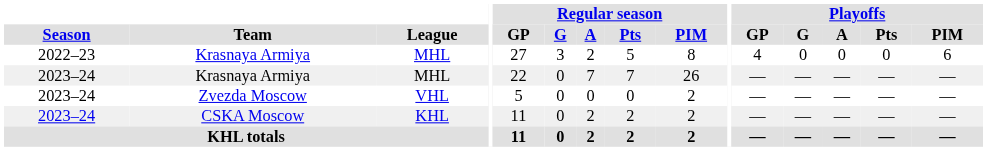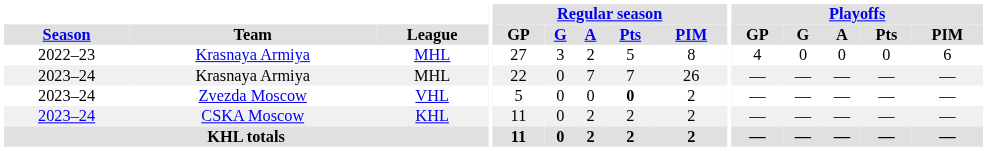Zvezda Moscow | Regular season / Pts: normal -> bold
